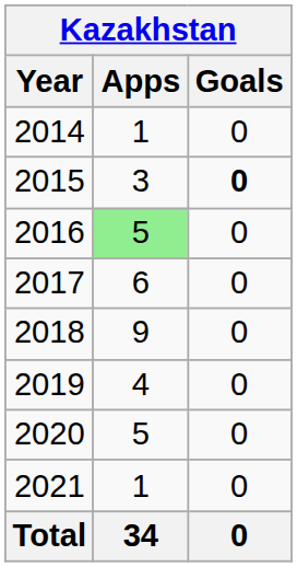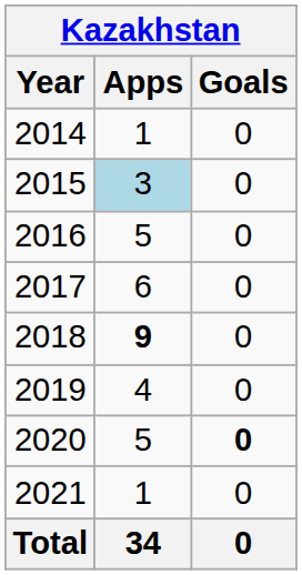2015 | Apps: no background -> lightblue background
2015 | Goals: bold -> normal
2016 | Apps: lightgreen background -> no background
2018 | Apps: normal -> bold
2020 | Goals: normal -> bold
